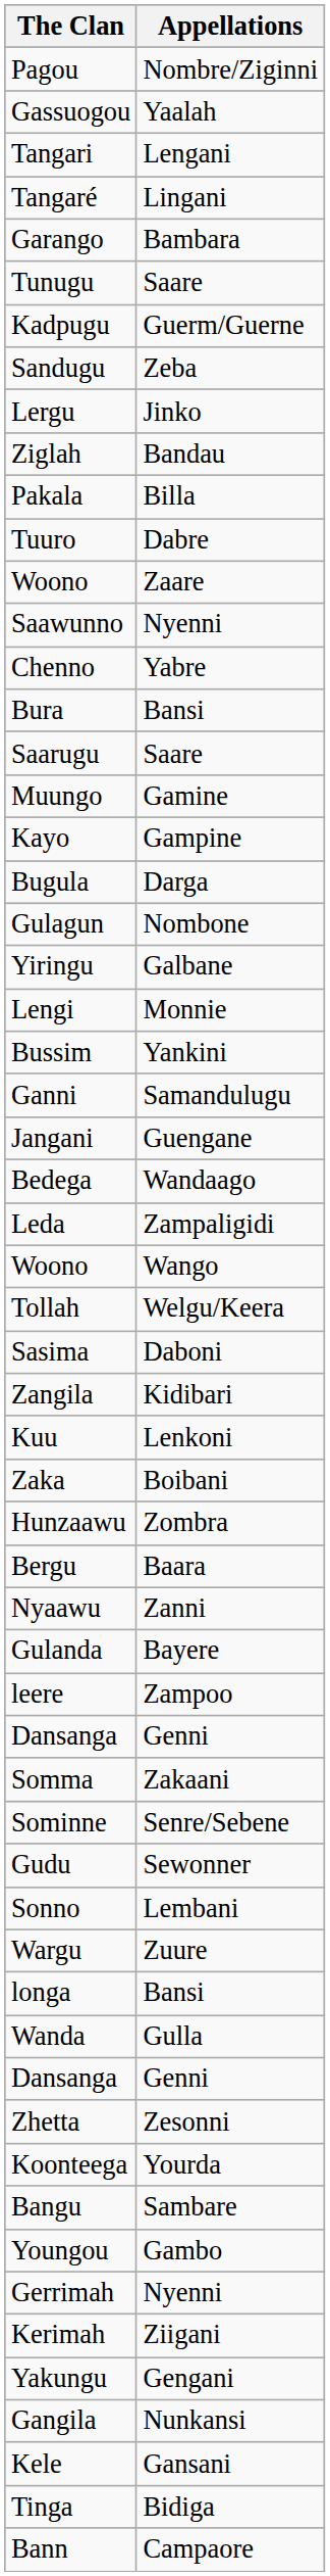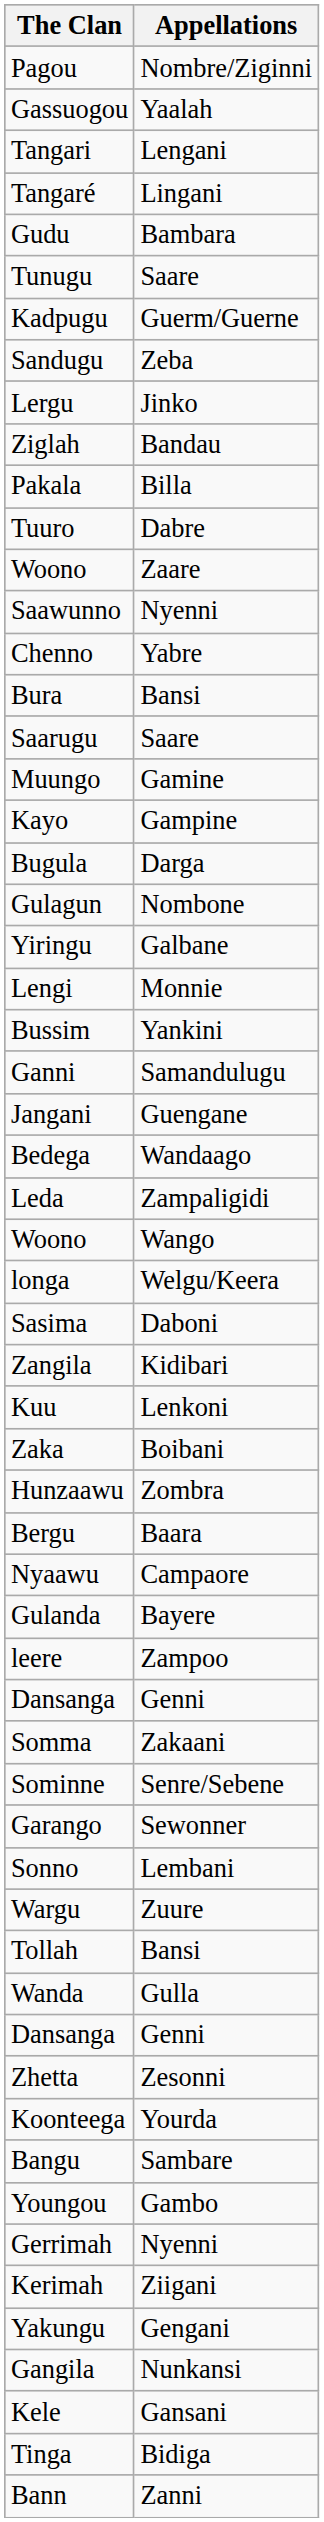row 6 | The Clan: Garango -> Gudu
row 31 | The Clan: Tollah -> longa
row 38 | Appellations: Zanni -> Campaore
row 44 | The Clan: Gudu -> Garango
row 47 | The Clan: longa -> Tollah
row 60 | Appellations: Campaore -> Zanni
